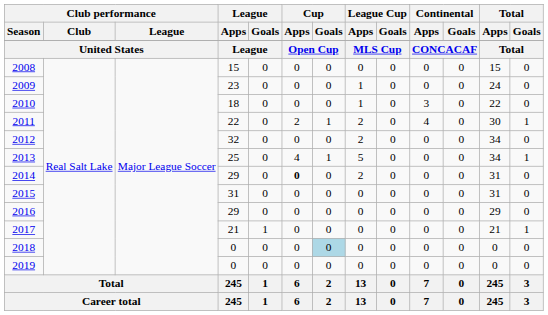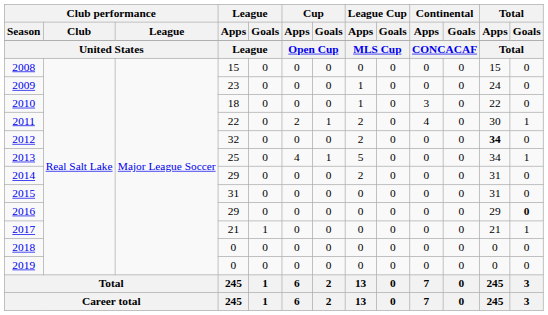2012 | Total / Apps: normal -> bold
2014 | Cup / Apps: bold -> normal
2016 | Total / Goals: normal -> bold
2018 | Cup / Goals: lightblue background -> no background
